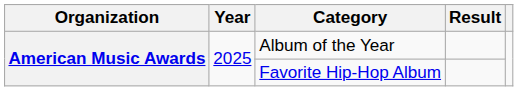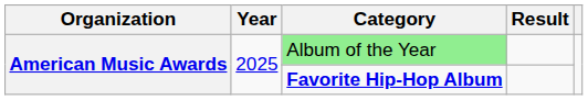Album of the Year | Category: no background -> lightgreen background
Favorite Hip-Hop Album | Category: normal -> bold
